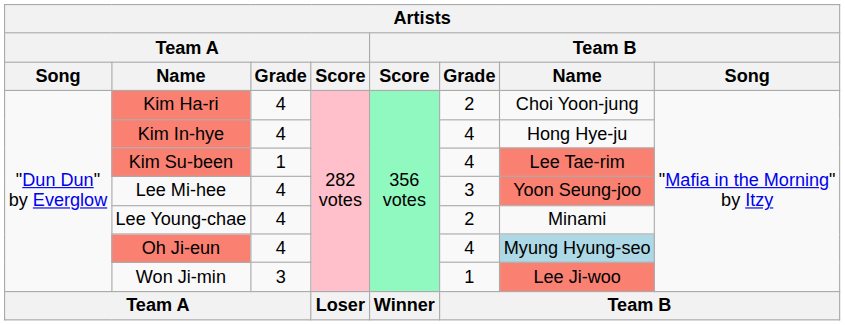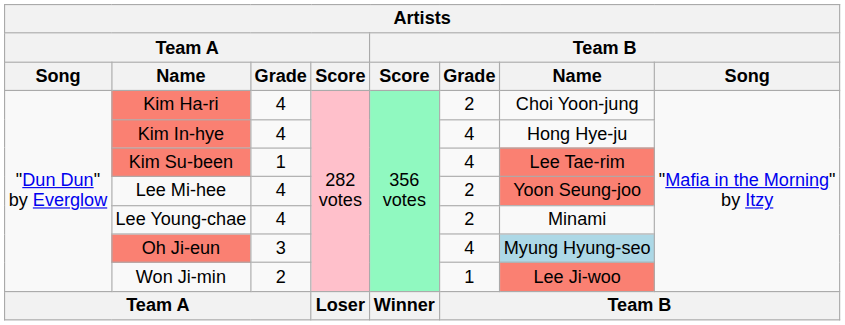Lee Mi-hee | Team B / Grade: 3 -> 2
Oh Ji-eun | Team A / Grade: 4 -> 3
Won Ji-min | Team A / Grade: 3 -> 2
